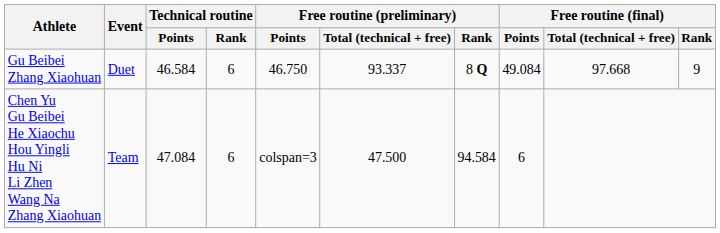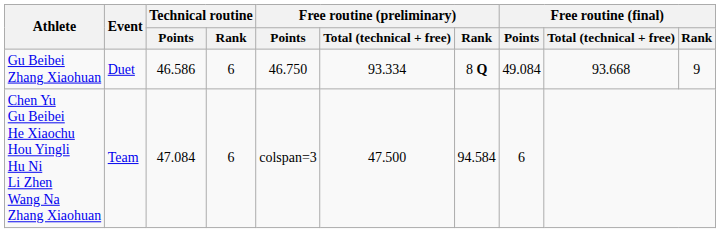Gu Beibei Zhang Xiaohuan | Technical routine / Points: 46.584 -> 46.586
Gu Beibei Zhang Xiaohuan | Free routine (preliminary) / Total (technical + free): 93.337 -> 93.334
Gu Beibei Zhang Xiaohuan | Free routine (final) / Total (technical + free): 97.668 -> 93.668
